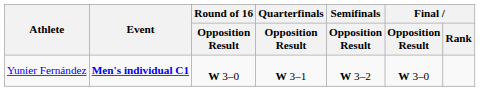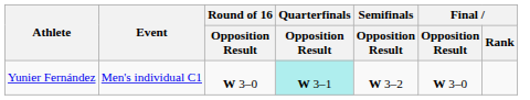Yunier Fernández | Event: bold -> normal
Yunier Fernández | Quarterfinals / Opposition Result: no background -> paleturquoise background
